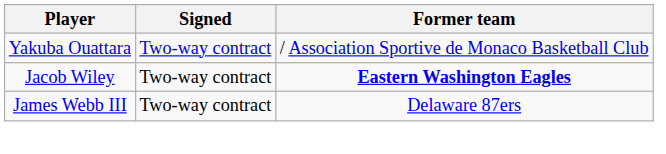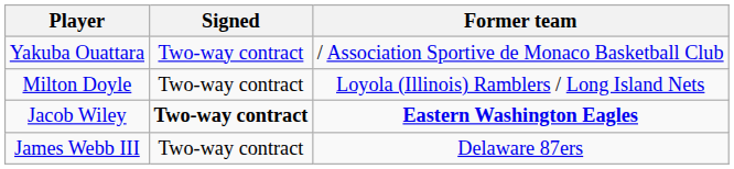+ row: Milton Doyle | Two-way contract | Loyola (Illinois) Ramblers / Long Island Nets
Jacob Wiley | Signed: normal -> bold
